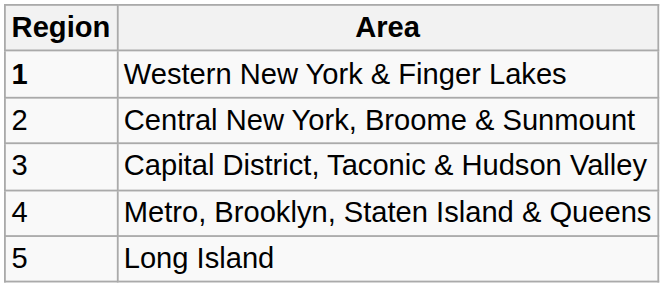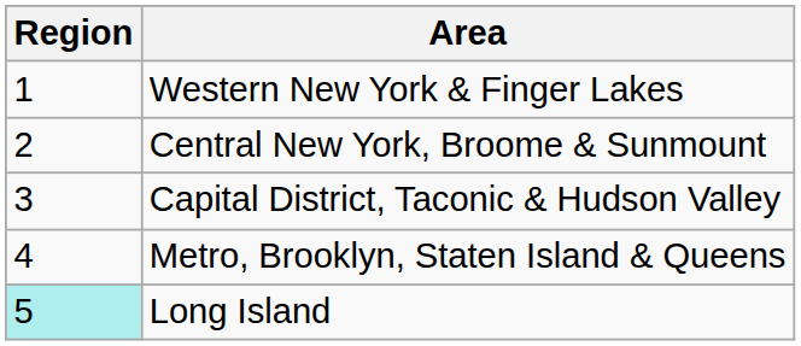Western New York & Finger Lakes | Region: bold -> normal
Long Island | Region: no background -> paleturquoise background
